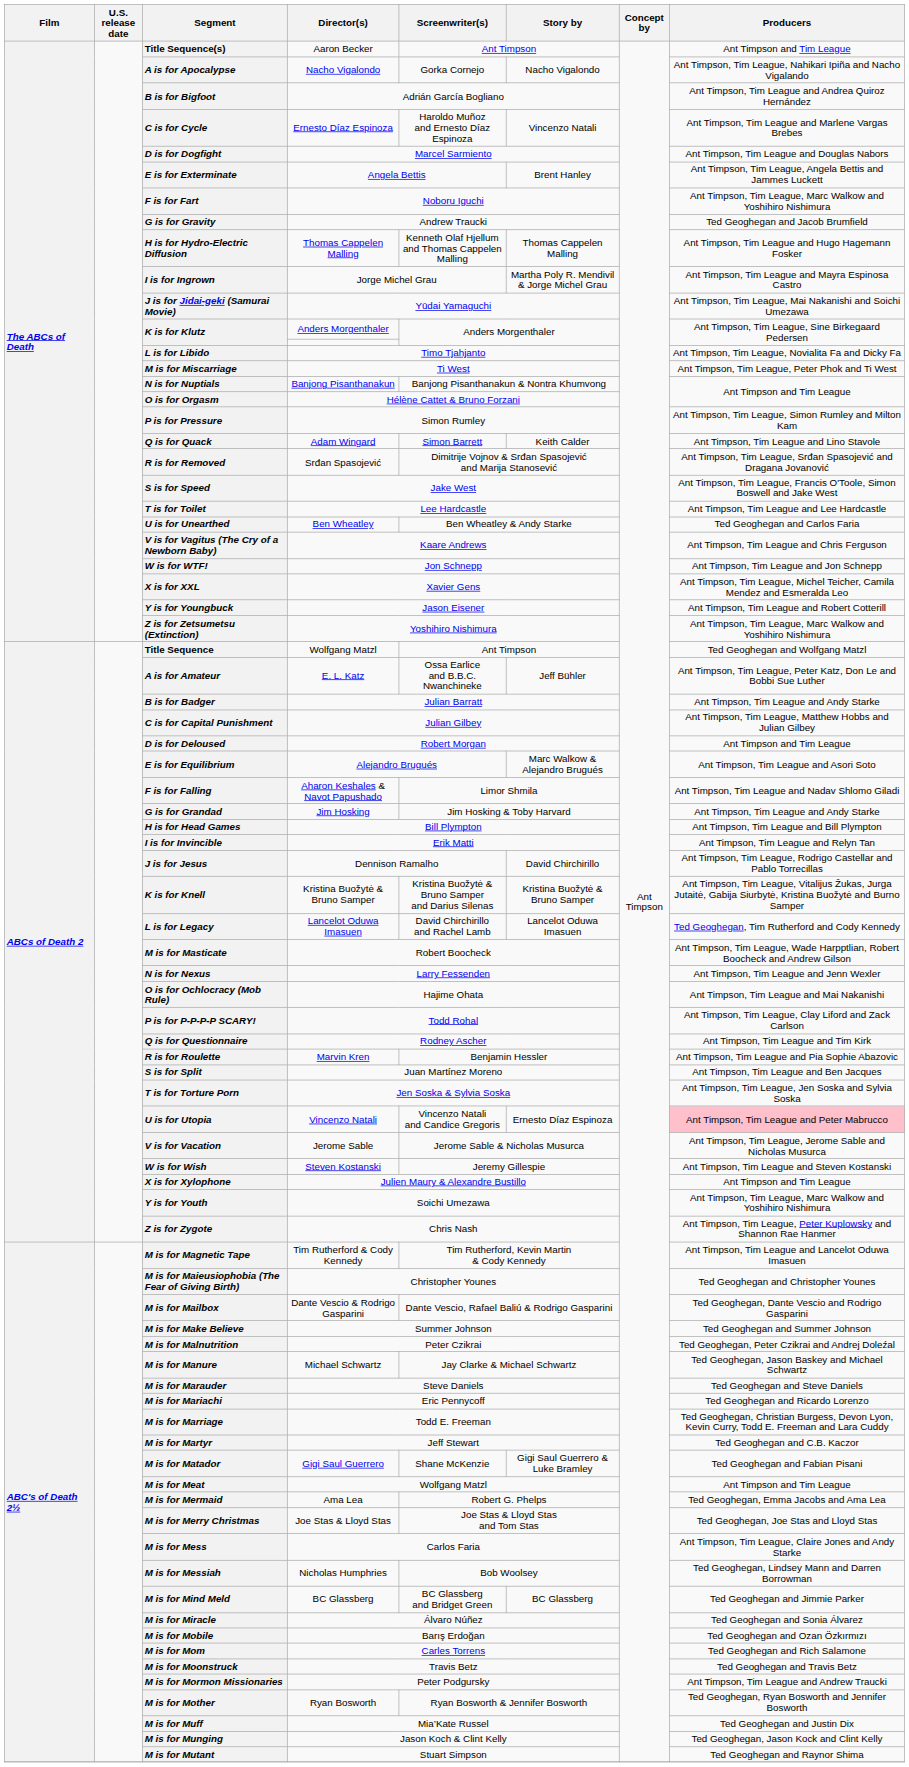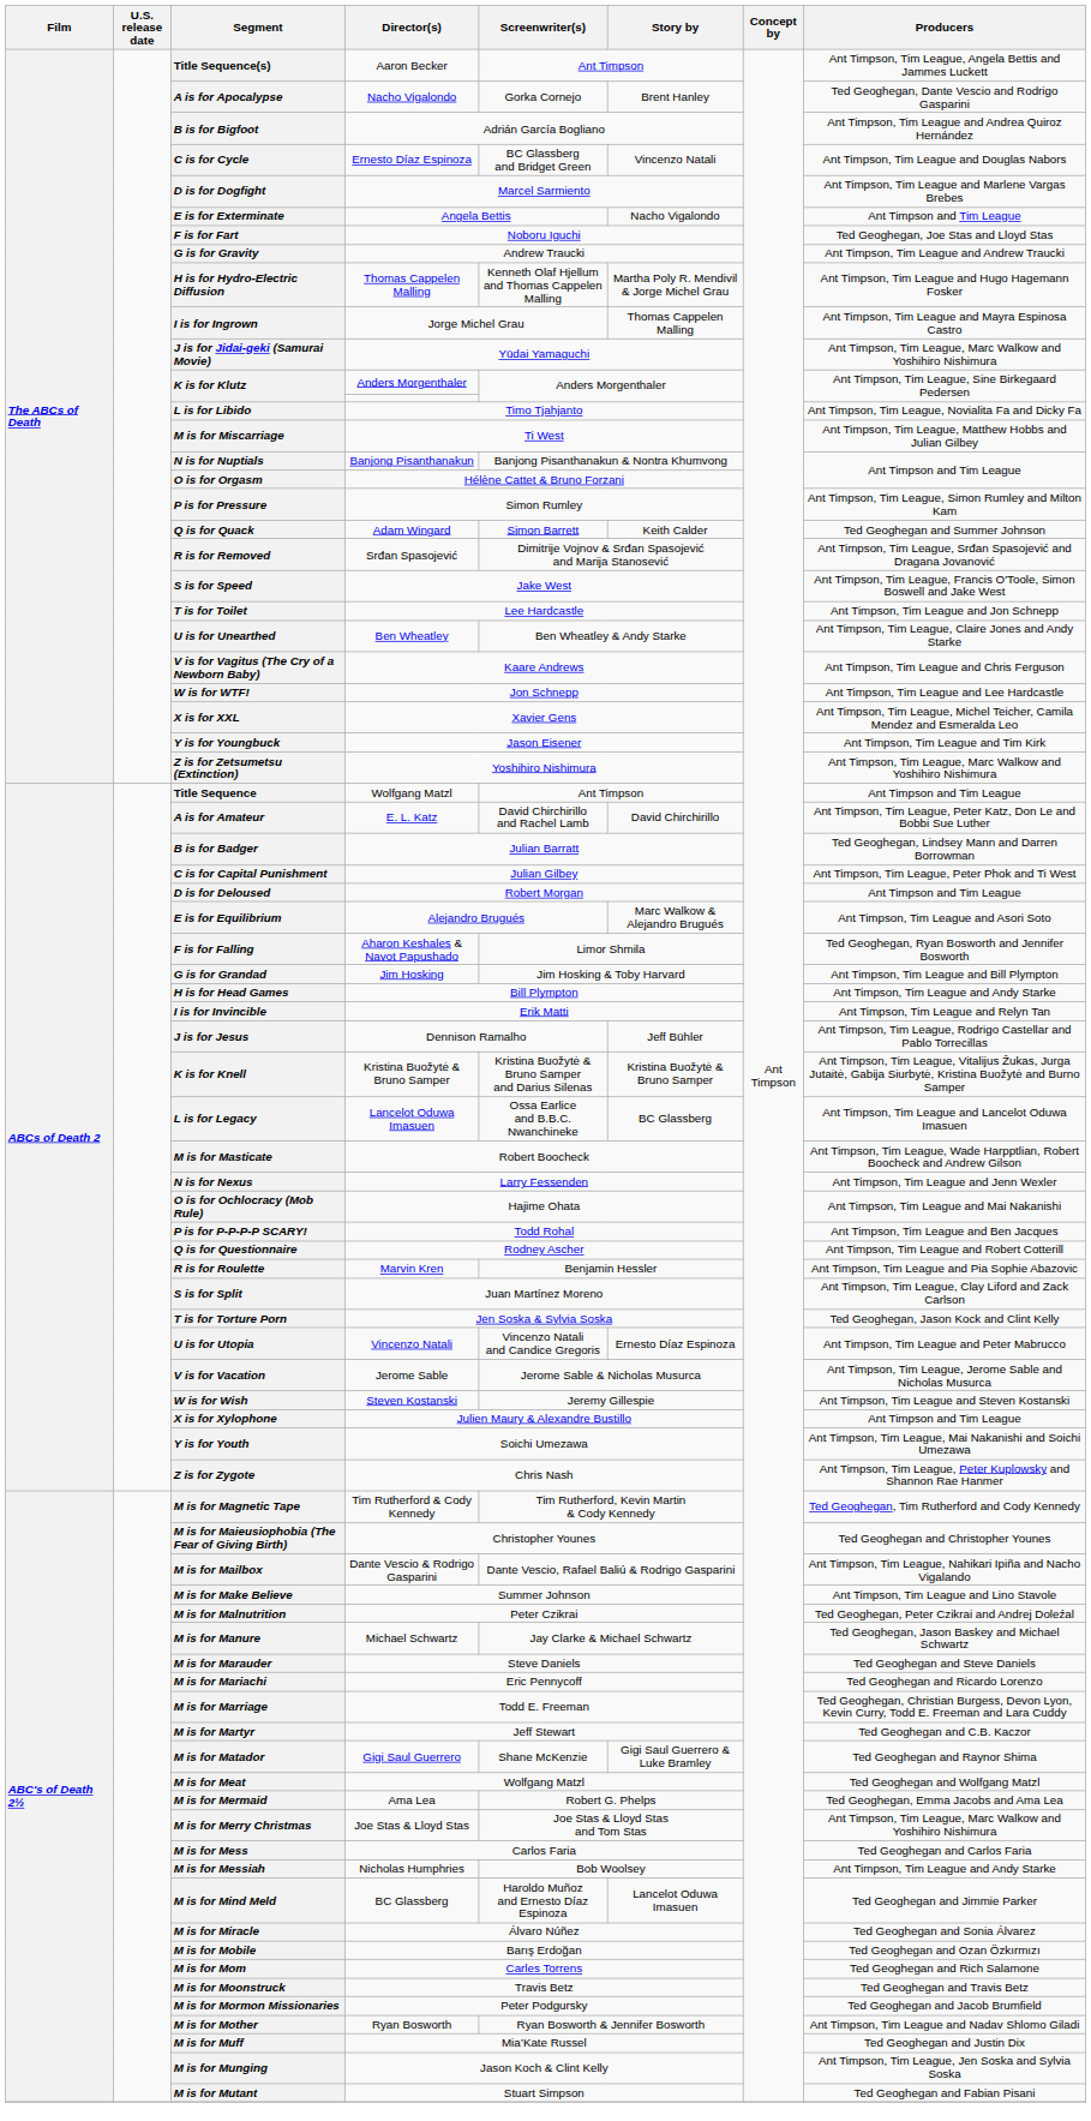Title Sequence(s) | Producers: Ant Timpson and Tim League -> Ant Timpson, Tim League, Angela Bettis and Jammes Luckett
A is for Apocalypse | Story by: Nacho Vigalondo -> Brent Hanley
A is for Apocalypse | Producers: Ant Timpson, Tim League, Nahikari Ipiña and Nacho Vigalando -> Ted Geoghegan, Dante Vescio and Rodrigo Gasparini
C is for Cycle | Screenwriter(s): Haroldo Muñoz and Ernesto Díaz Espinoza -> BC Glassberg and Bridget Green
C is for Cycle | Producers: Ant Timpson, Tim League and Marlene Vargas Brebes -> Ant Timpson, Tim League and Douglas Nabors
D is for Dogfight | Producers: Ant Timpson, Tim League and Douglas Nabors -> Ant Timpson, Tim League and Marlene Vargas Brebes
E is for Exterminate | Story by: Brent Hanley -> Nacho Vigalondo
E is for Exterminate | Producers: Ant Timpson, Tim League, Angela Bettis and Jammes Luckett -> Ant Timpson and Tim League
F is for Fart | Producers: Ant Timpson, Tim League, Marc Walkow and Yoshihiro Nishimura -> Ted Geoghegan, Joe Stas and Lloyd Stas
G is for Gravity | Producers: Ted Geoghegan and Jacob Brumfield -> Ant Timpson, Tim League and Andrew Traucki
H is for Hydro-Electric Diffusion | Story by: Thomas Cappelen Malling -> Martha Poly R. Mendivil & Jorge Michel Grau
I is for Ingrown | Story by: Martha Poly R. Mendivil & Jorge Michel Grau -> Thomas Cappelen Malling
J is for Jidai-geki (Samurai Movie) | Producers: Ant Timpson, Tim League, Mai Nakanishi and Soichi Umezawa -> Ant Timpson, Tim League, Marc Walkow and Yoshihiro Nishimura
M is for Miscarriage | Producers: Ant Timpson, Tim League, Peter Phok and Ti West -> Ant Timpson, Tim League, Matthew Hobbs and Julian Gilbey
Q is for Quack | Producers: Ant Timpson, Tim League and Lino Stavole -> Ted Geoghegan and Summer Johnson
T is for Toilet | Producers: Ant Timpson, Tim League and Lee Hardcastle -> Ant Timpson, Tim League and Jon Schnepp
U is for Unearthed | Producers: Ted Geoghegan and Carlos Faria -> Ant Timpson, Tim League, Claire Jones and Andy Starke
W is for WTF! | Producers: Ant Timpson, Tim League and Jon Schnepp -> Ant Timpson, Tim League and Lee Hardcastle
Y is for Youngbuck | Producers: Ant Timpson, Tim League and Robert Cotterill -> Ant Timpson, Tim League and Tim Kirk
Title Sequence | Producers: Ted Geoghegan and Wolfgang Matzl -> Ant Timpson and Tim League
A is for Amateur | Screenwriter(s): Ossa Earlice and B.B.C. Nwanchineke -> David Chirchirillo and Rachel Lamb
A is for Amateur | Story by: Jeff Bühler -> David Chirchirillo
B is for Badger | Producers: Ant Timpson, Tim League and Andy Starke -> Ted Geoghegan, Lindsey Mann and Darren Borrowman
C is for Capital Punishment | Producers: Ant Timpson, Tim League, Matthew Hobbs and Julian Gilbey -> Ant Timpson, Tim League, Peter Phok and Ti West
F is for Falling | Producers: Ant Timpson, Tim League and Nadav Shlomo Giladi -> Ted Geoghegan, Ryan Bosworth and Jennifer Bosworth
G is for Grandad | Producers: Ant Timpson, Tim League and Andy Starke -> Ant Timpson, Tim League and Bill Plympton
H is for Head Games | Producers: Ant Timpson, Tim League and Bill Plympton -> Ant Timpson, Tim League and Andy Starke
J is for Jesus | Story by: David Chirchirillo -> Jeff Bühler
L is for Legacy | Screenwriter(s): David Chirchirillo and Rachel Lamb -> Ossa Earlice and B.B.C. Nwanchineke
L is for Legacy | Story by: Lancelot Oduwa Imasuen -> BC Glassberg
L is for Legacy | Producers: Ted Geoghegan, Tim Rutherford and Cody Kennedy -> Ant Timpson, Tim League and Lancelot Oduwa Imasuen
P is for P-P-P-P SCARY! | Producers: Ant Timpson, Tim League, Clay Liford and Zack Carlson -> Ant Timpson, Tim League and Ben Jacques
Q is for Questionnaire | Producers: Ant Timpson, Tim League and Tim Kirk -> Ant Timpson, Tim League and Robert Cotterill
S is for Split | Producers: Ant Timpson, Tim League and Ben Jacques -> Ant Timpson, Tim League, Clay Liford and Zack Carlson
T is for Torture Porn | Producers: Ant Timpson, Tim League, Jen Soska and Sylvia Soska -> Ted Geoghegan, Jason Kock and Clint Kelly
U is for Utopia | Producers: pink background -> no background
Y is for Youth | Producers: Ant Timpson, Tim League, Marc Walkow and Yoshihiro Nishimura -> Ant Timpson, Tim League, Mai Nakanishi and Soichi Umezawa
M is for Magnetic Tape | Producers: Ant Timpson, Tim League and Lancelot Oduwa Imasuen -> Ted Geoghegan, Tim Rutherford and Cody Kennedy
M is for Mailbox | Producers: Ted Geoghegan, Dante Vescio and Rodrigo Gasparini -> Ant Timpson, Tim League, Nahikari Ipiña and Nacho Vigalando
M is for Make Believe | Producers: Ted Geoghegan and Summer Johnson -> Ant Timpson, Tim League and Lino Stavole
M is for Matador | Producers: Ted Geoghegan and Fabian Pisani -> Ted Geoghegan and Raynor Shima
M is for Meat | Producers: Ant Timpson and Tim League -> Ted Geoghegan and Wolfgang Matzl
M is for Merry Christmas | Producers: Ted Geoghegan, Joe Stas and Lloyd Stas -> Ant Timpson, Tim League, Marc Walkow and Yoshihiro Nishimura
M is for Mess | Producers: Ant Timpson, Tim League, Claire Jones and Andy Starke -> Ted Geoghegan and Carlos Faria
M is for Messiah | Producers: Ted Geoghegan, Lindsey Mann and Darren Borrowman -> Ant Timpson, Tim League and Andy Starke
M is for Mind Meld | Screenwriter(s): BC Glassberg and Bridget Green -> Haroldo Muñoz and Ernesto Díaz Espinoza
M is for Mind Meld | Story by: BC Glassberg -> Lancelot Oduwa Imasuen
M is for Mormon Missionaries | Producers: Ant Timpson, Tim League and Andrew Traucki -> Ted Geoghegan and Jacob Brumfield
M is for Mother | Producers: Ted Geoghegan, Ryan Bosworth and Jennifer Bosworth -> Ant Timpson, Tim League and Nadav Shlomo Giladi
M is for Munging | Producers: Ted Geoghegan, Jason Kock and Clint Kelly -> Ant Timpson, Tim League, Jen Soska and Sylvia Soska
M is for Mutant | Producers: Ted Geoghegan and Raynor Shima -> Ted Geoghegan and Fabian Pisani
